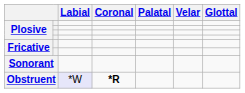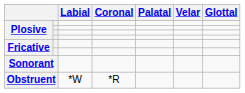Obstruent | Labial: lavender background -> no background
Obstruent | Coronal: bold -> normal
